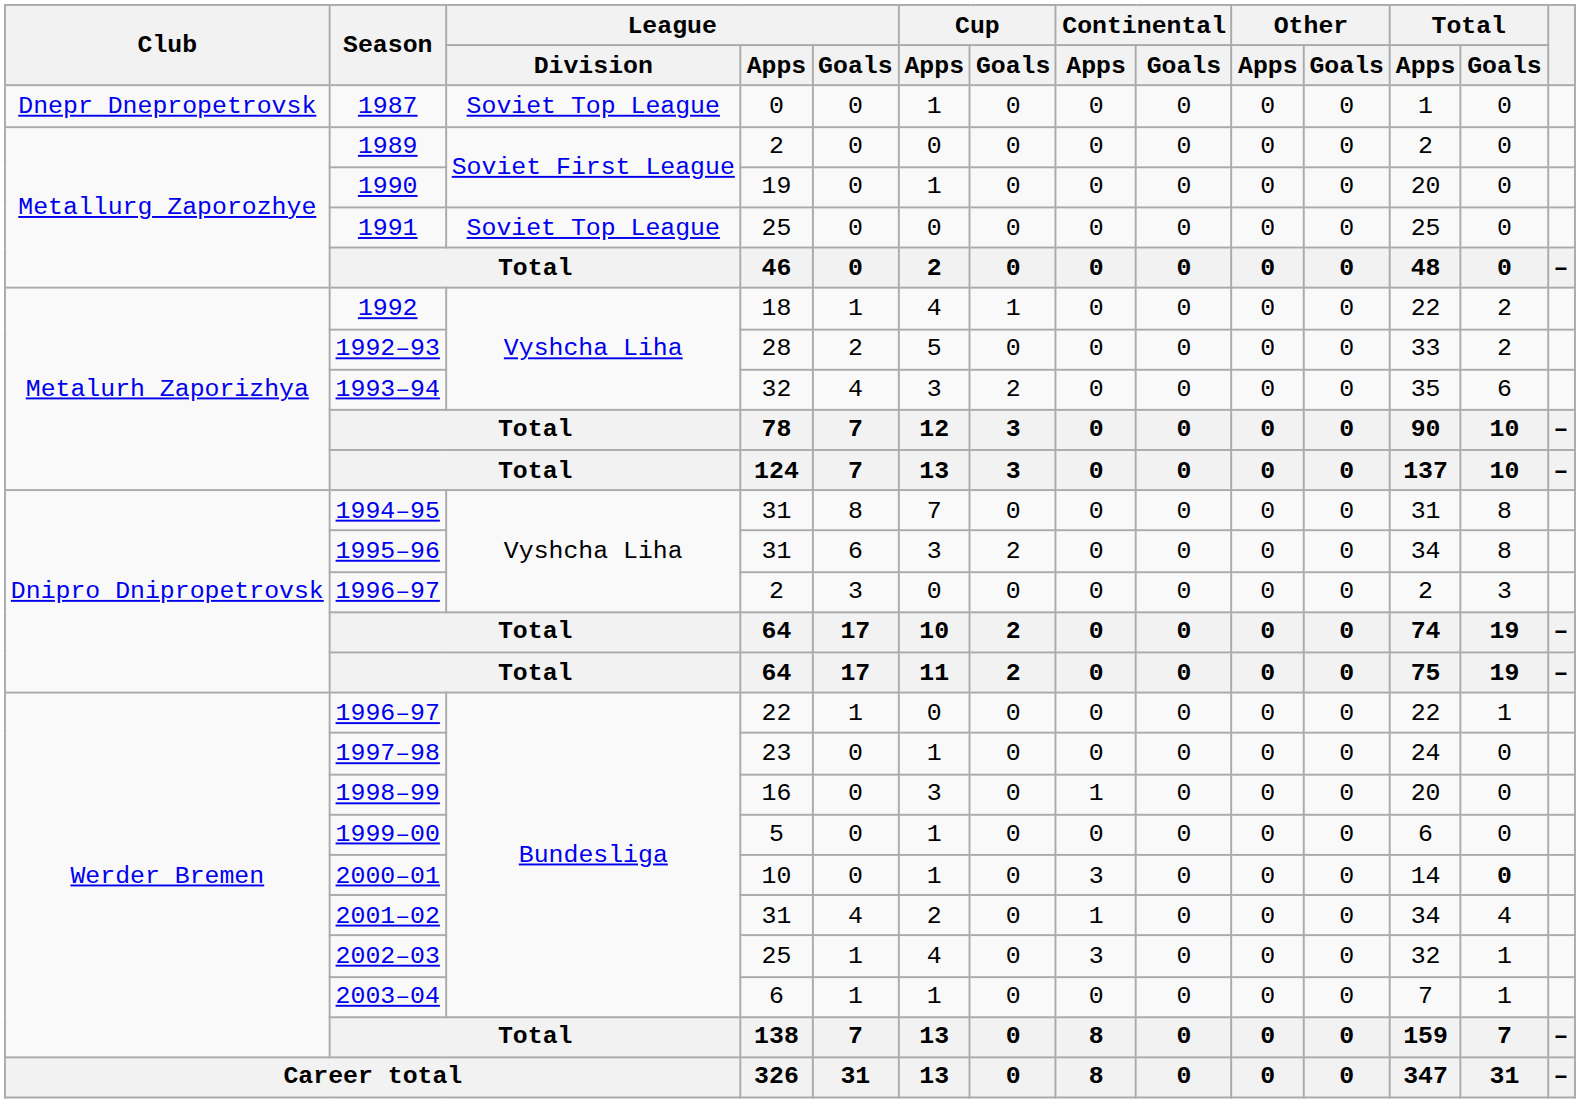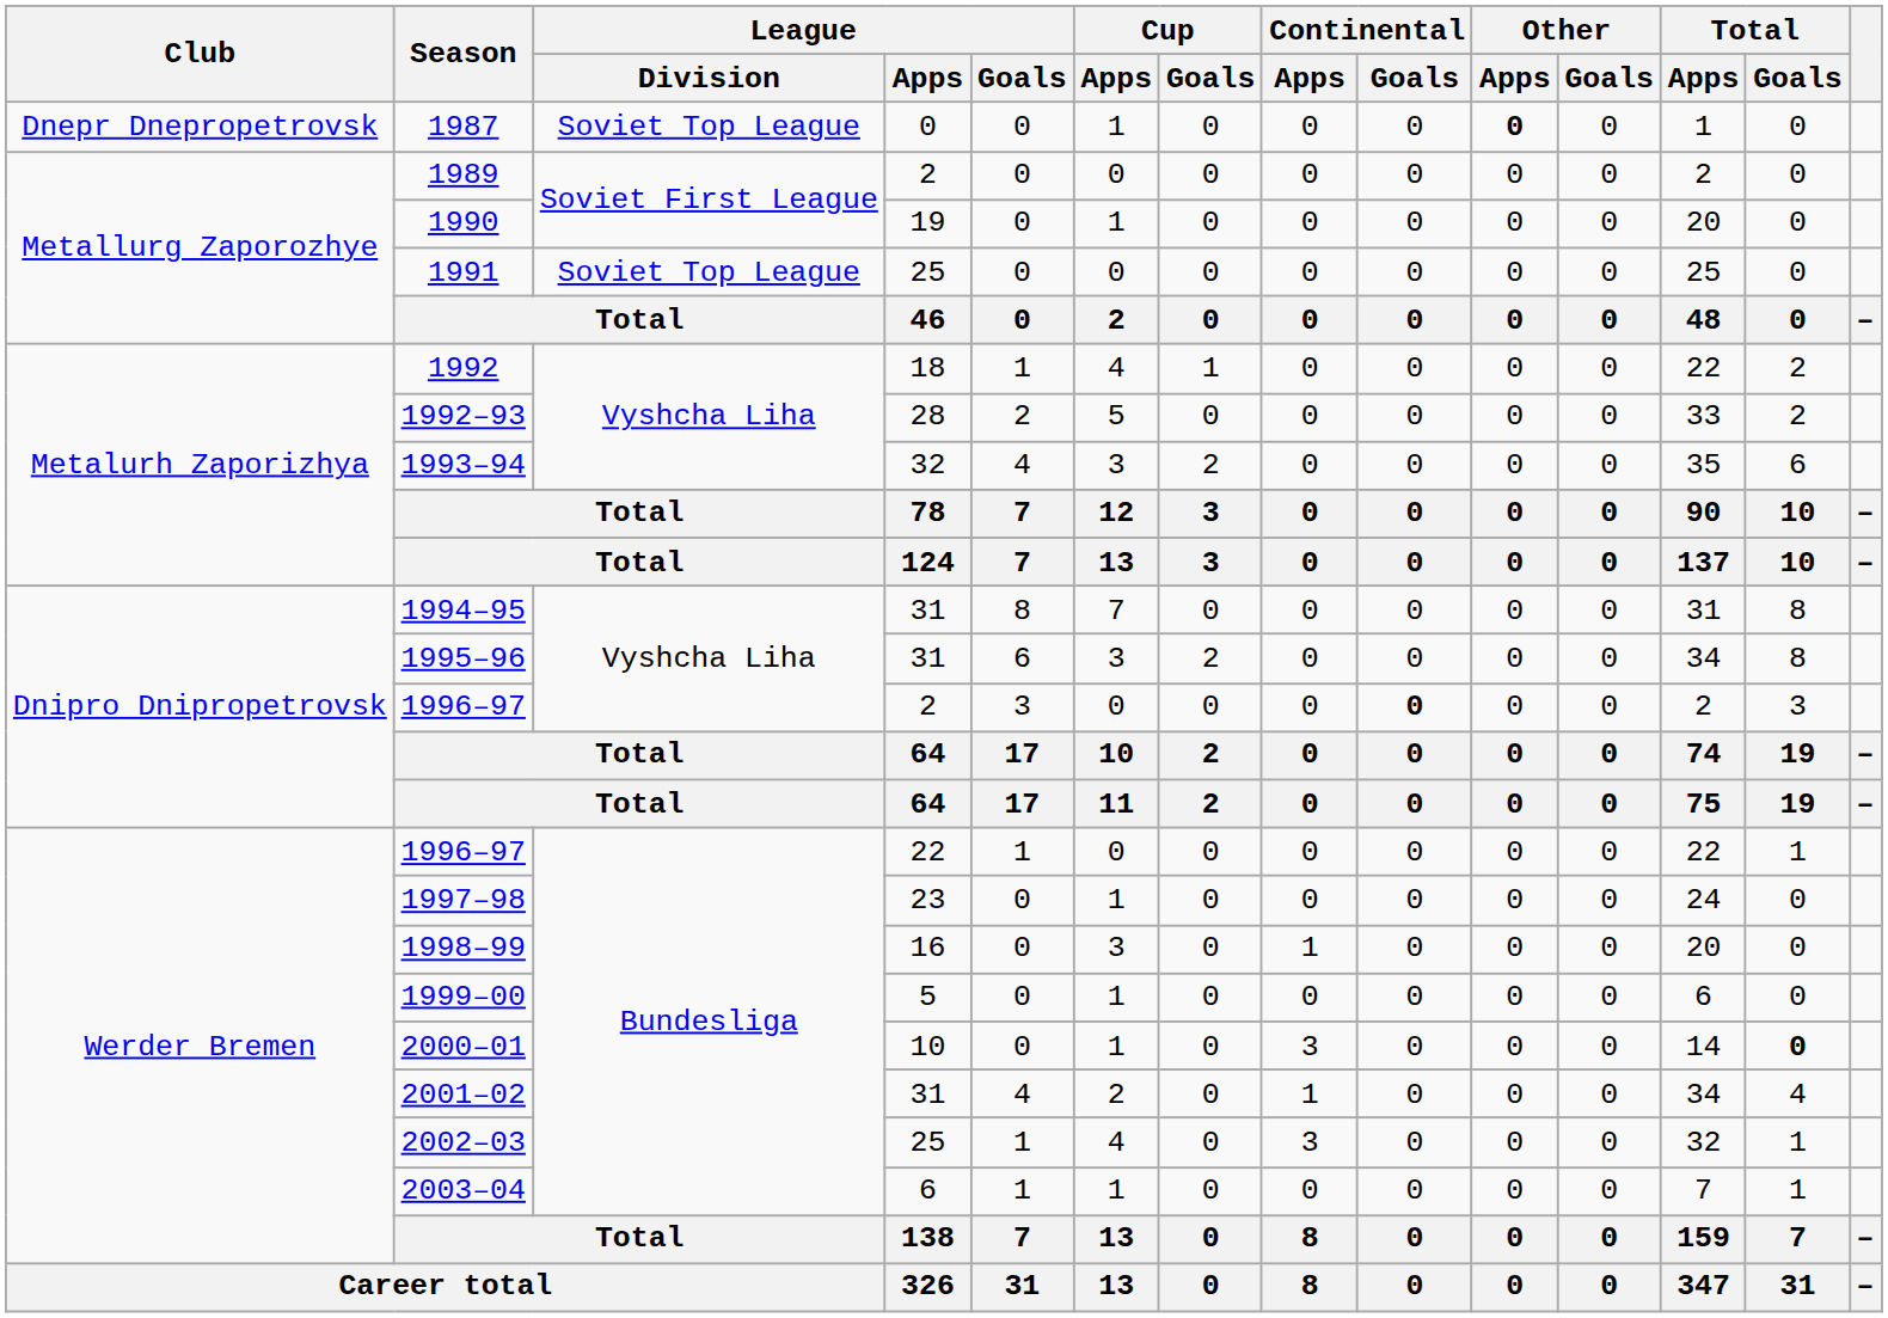1987 | Other / Apps: normal -> bold
1996–97 / 2 | Continental / Goals: normal -> bold
